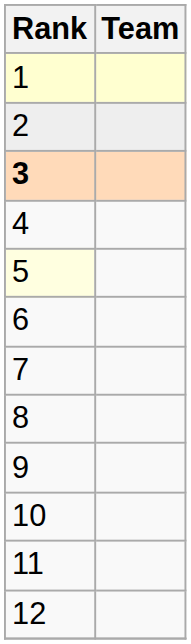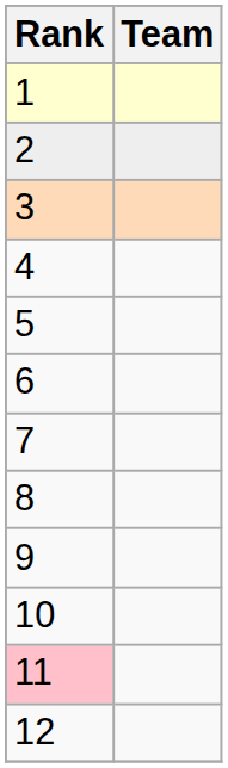3 | Rank: bold -> normal
5 | Rank: lightyellow background -> no background
11 | Rank: no background -> pink background
